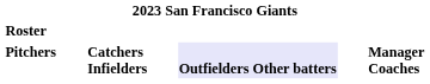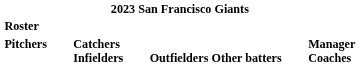Pitchers | column 3: lavender background -> no background
